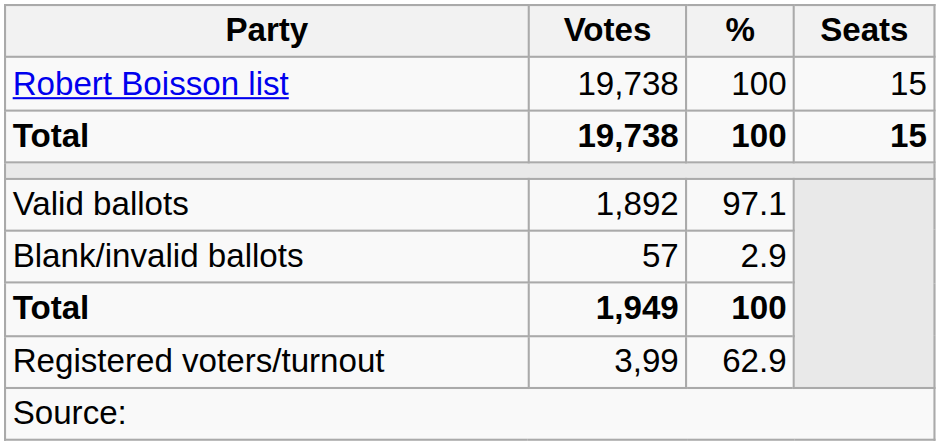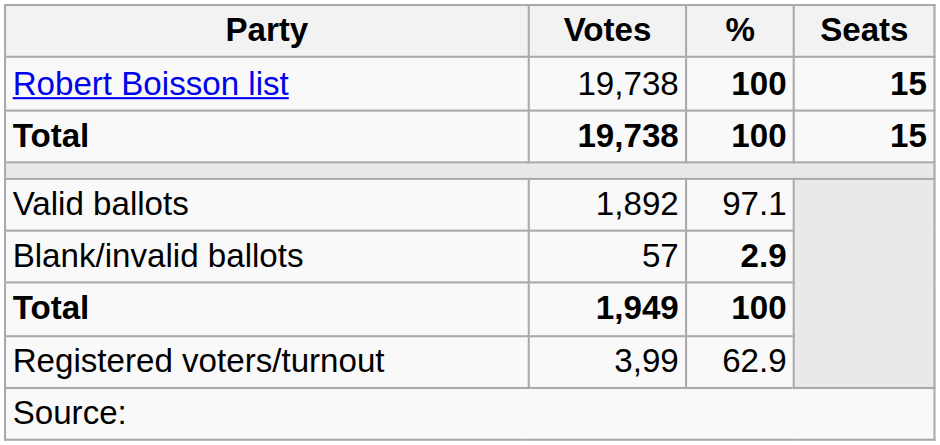Robert Boisson list | %: normal -> bold
Robert Boisson list | Seats: normal -> bold
Blank/invalid ballots | %: normal -> bold
